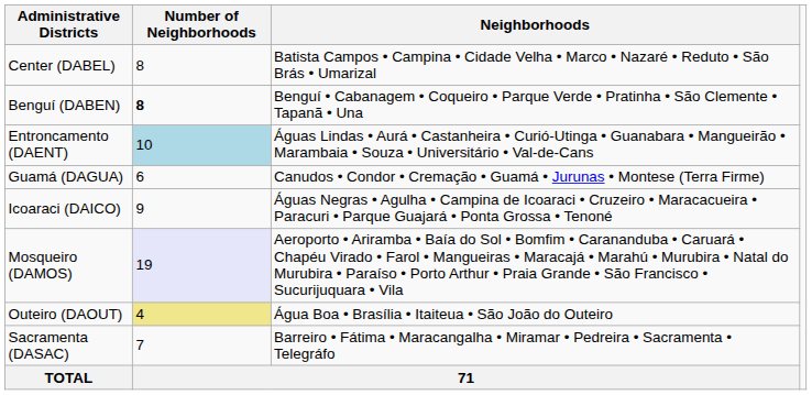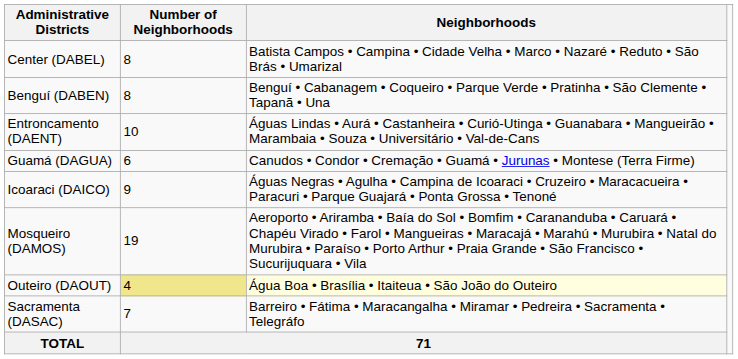Benguí (DABEN) | Number of Neighborhoods: bold -> normal
Entroncamento (DAENT) | Number of Neighborhoods: lightblue background -> no background
Mosqueiro (DAMOS) | Number of Neighborhoods: lavender background -> no background
Outeiro (DAOUT) | Neighborhoods: no background -> lightyellow background
